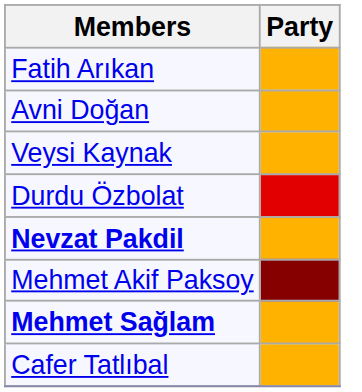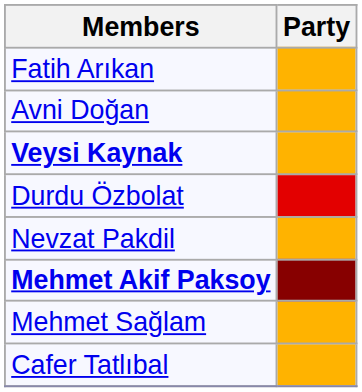Veysi Kaynak | Members: normal -> bold
Nevzat Pakdil | Members: bold -> normal
Mehmet Akif Paksoy | Members: normal -> bold
Mehmet Sağlam | Members: bold -> normal
